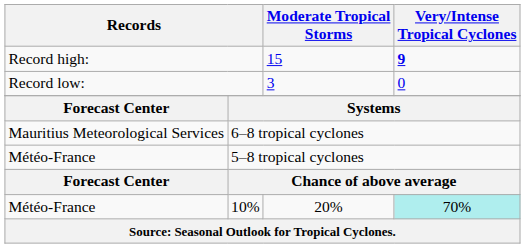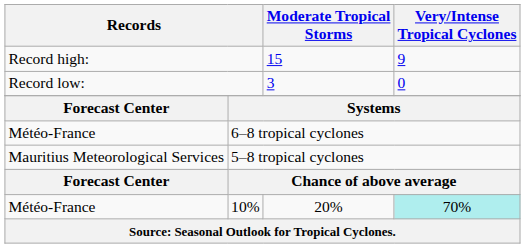Record high: | Very/Intense Tropical Cyclones: bold -> normal
6–8 tropical cyclones | column 1: Mauritius Meteorological Services -> Météo-France
5–8 tropical cyclones | column 1: Météo-France -> Mauritius Meteorological Services
